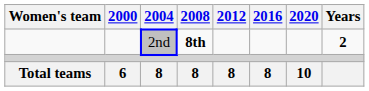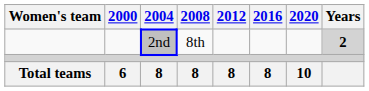2nd | 2008: bold -> normal
2nd | Years: no background -> lightgrey background
